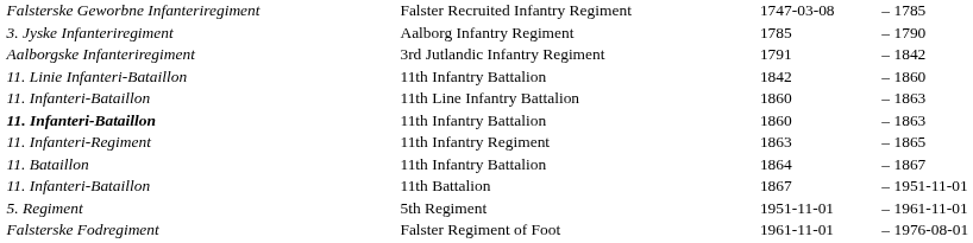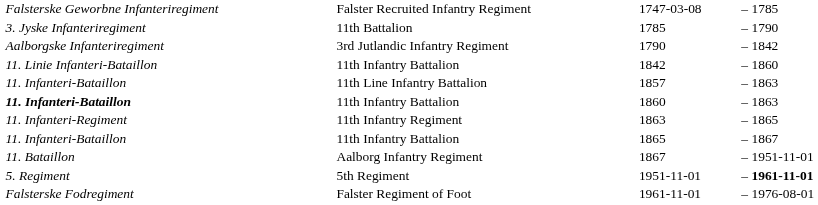row 2 | column 2: Aalborg Infantry Regiment -> 11th Battalion
row 3 | column 3: 1791 -> 1790
row 5 | column 3: 1860 -> 1857
row 8 | column 1: 11. Bataillon -> 11. Infanteri-Bataillon
row 8 | column 3: 1864 -> 1865
row 9 | column 1: 11. Infanteri-Bataillon -> 11. Bataillon
row 9 | column 2: 11th Battalion -> Aalborg Infantry Regiment
row 10 | column 5: normal -> bold
